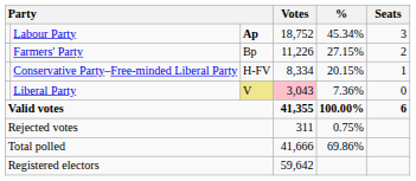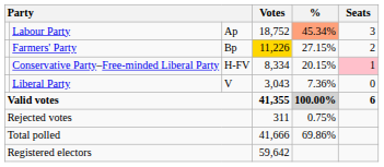Labour Party | column 3: bold -> normal
Labour Party | %: no background -> lightsalmon background
Farmers' Party | Votes: no background -> gold background
Conservative Party–Free-minded Liberal Party | Seats: no background -> pink background
Liberal Party | column 3: khaki background -> no background
Liberal Party | Votes: pink background -> no background
Valid votes | %: no background -> lightgrey background
